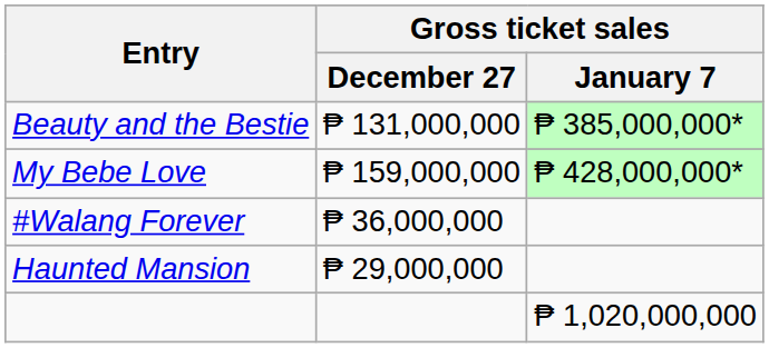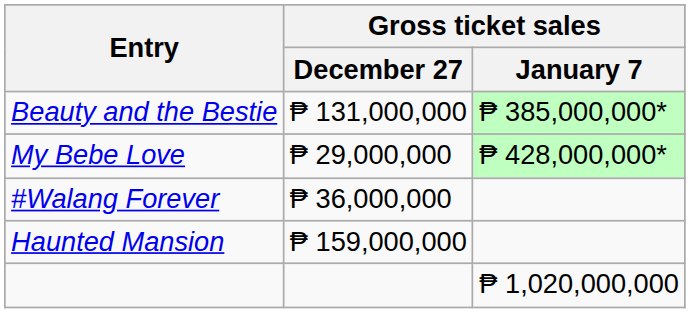My Bebe Love | Gross ticket sales / December 27: ₱ 159,000,000 -> ₱ 29,000,000
Haunted Mansion | Gross ticket sales / December 27: ₱ 29,000,000 -> ₱ 159,000,000
